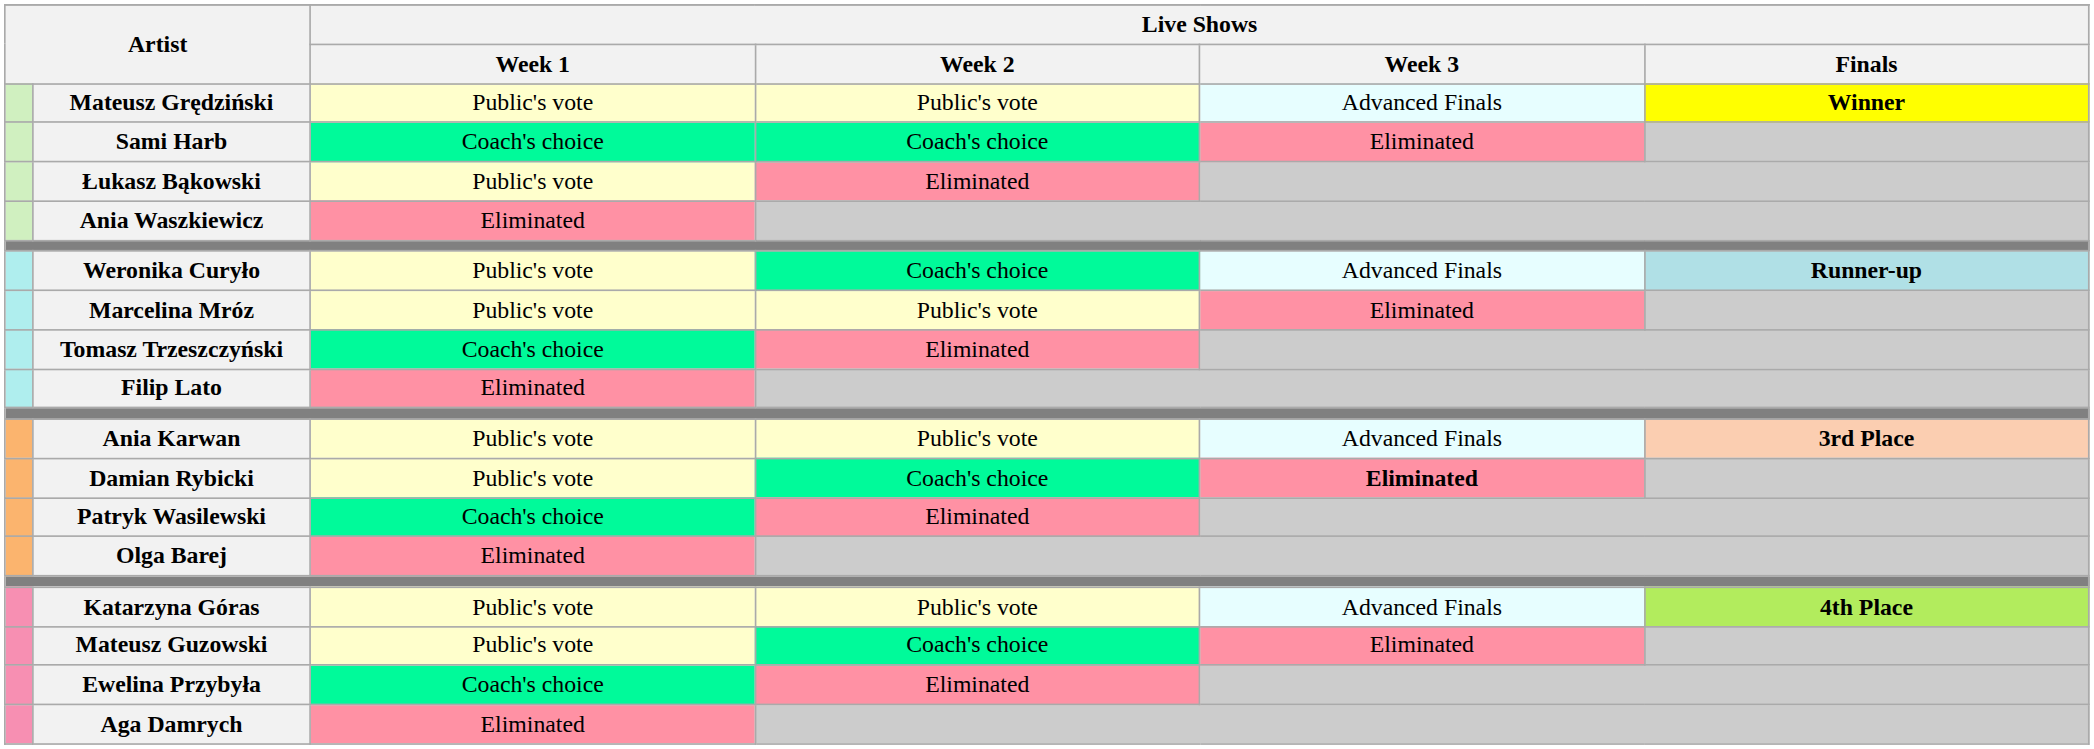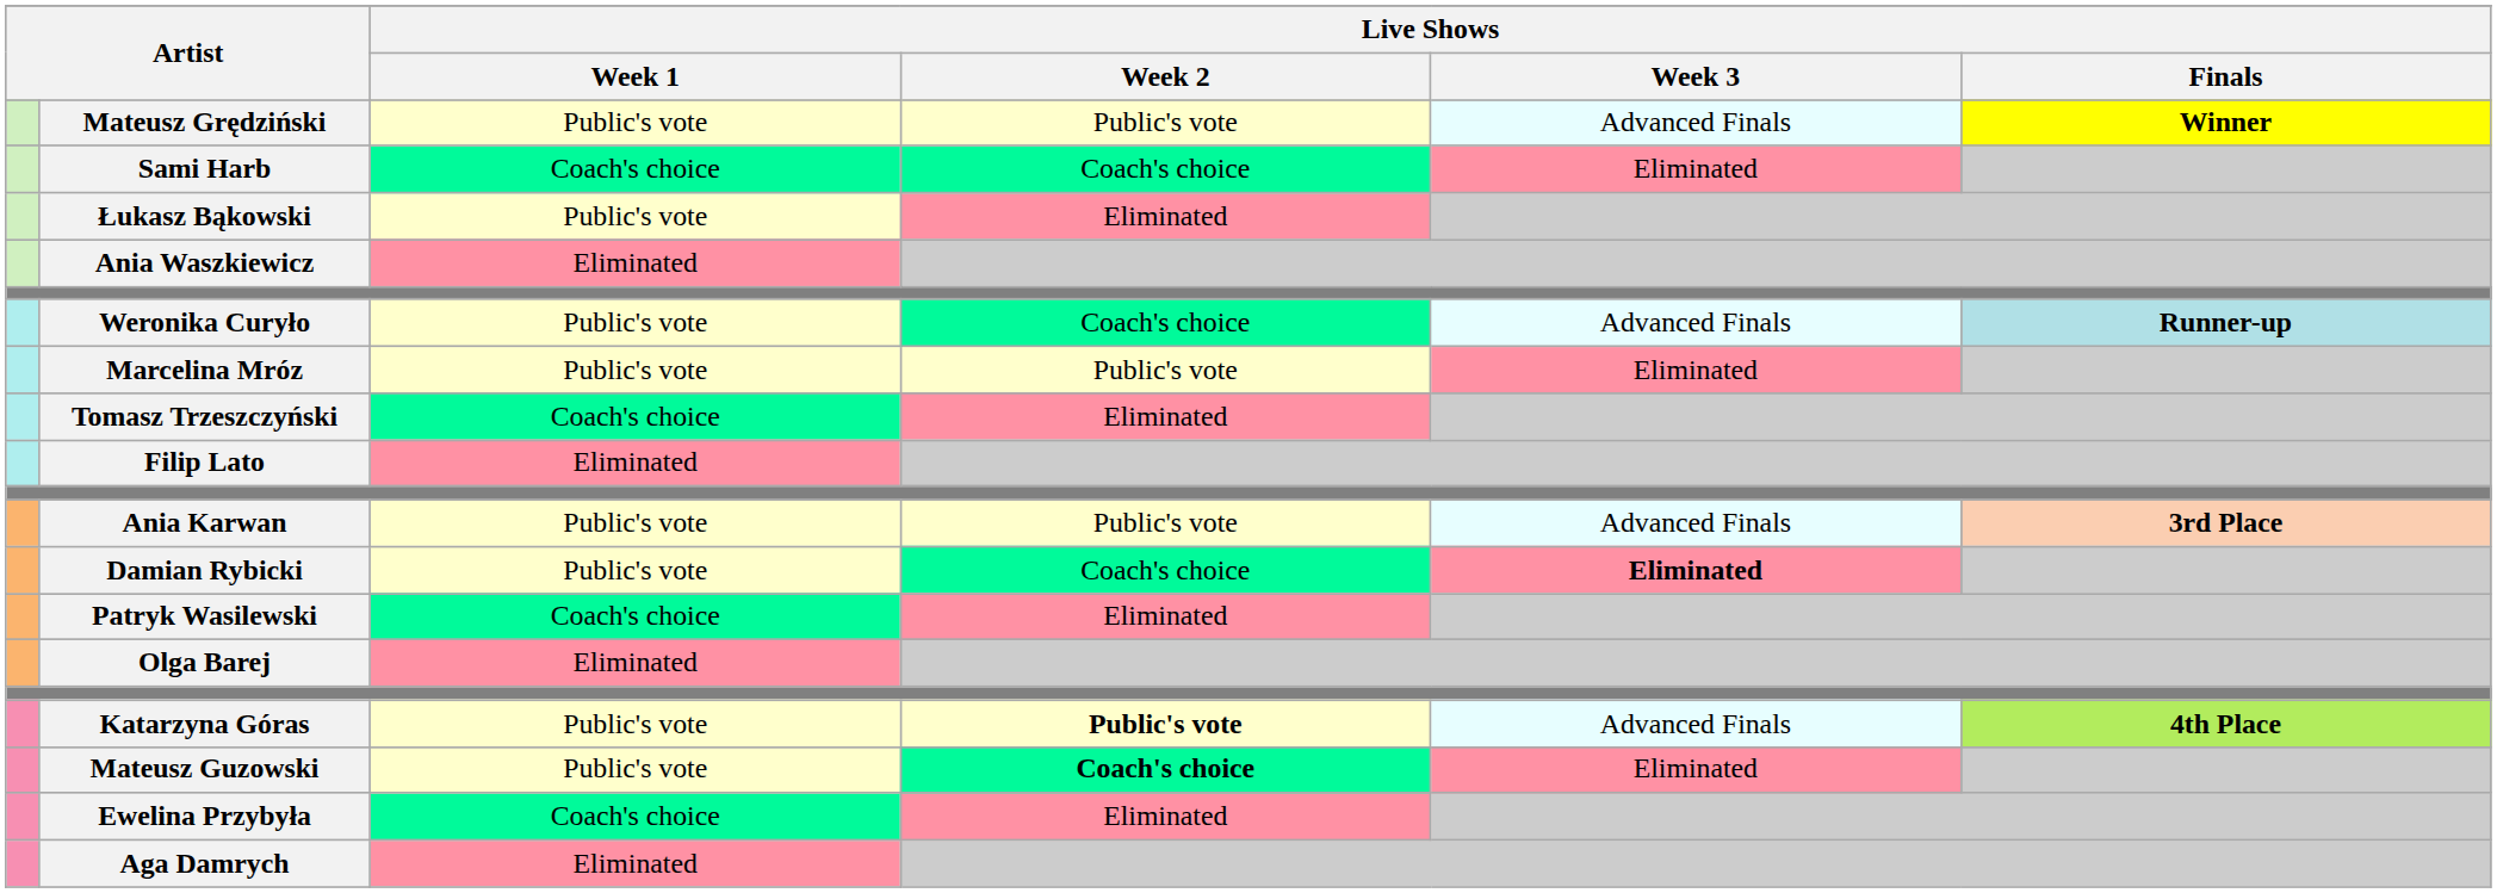Katarzyna Góras | Live Shows / Week 2: normal -> bold
Mateusz Guzowski | Live Shows / Week 2: normal -> bold
